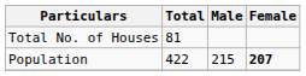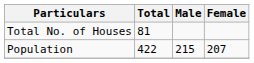Population | Female: bold -> normal
